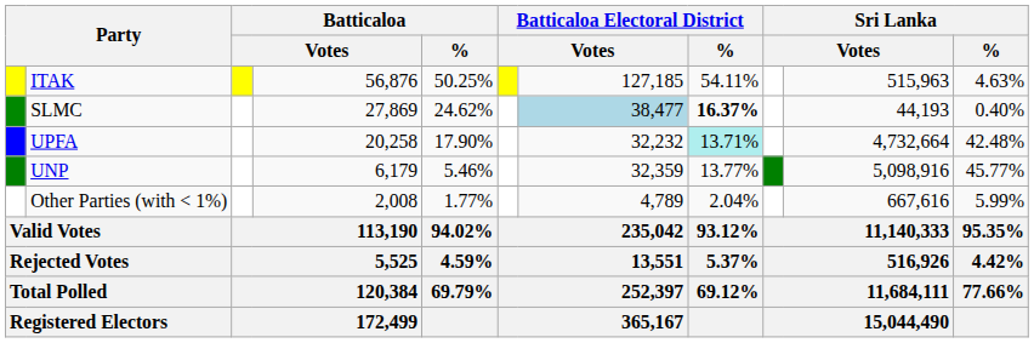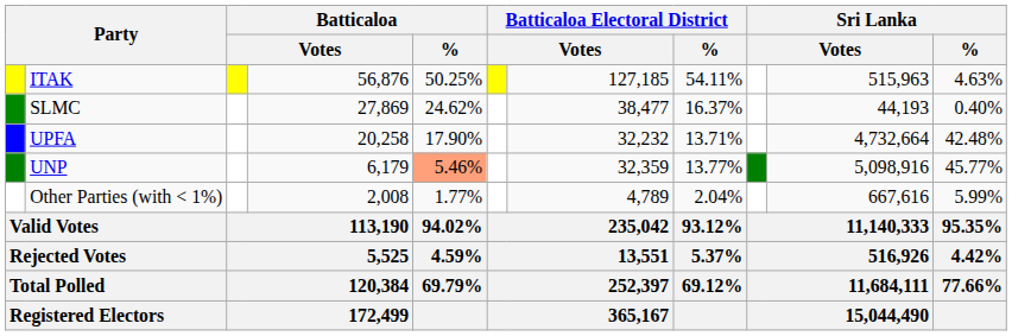SLMC | column 7: lightblue background -> no background
SLMC | Batticaloa Electoral District / %: bold -> normal
UPFA | Batticaloa Electoral District / %: paleturquoise background -> no background
UNP | Batticaloa / %: no background -> lightsalmon background
